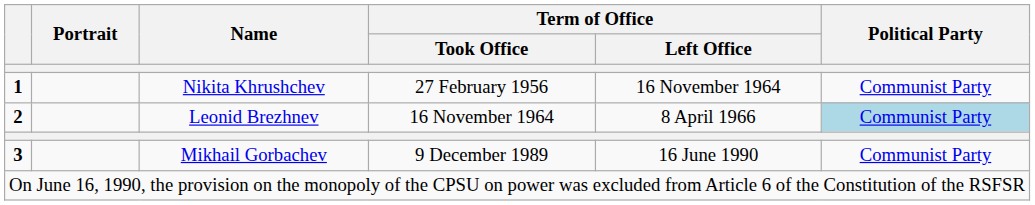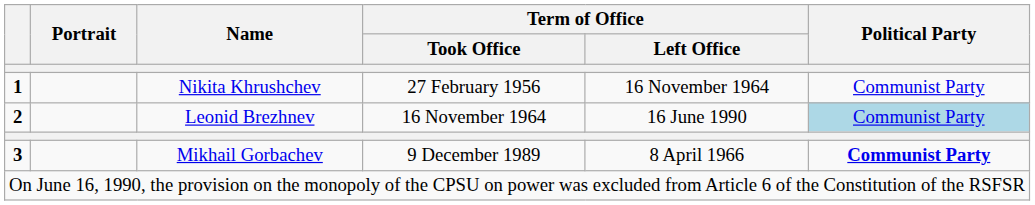Leonid Brezhnev | Term of Office / Left Office: 8 April 1966 -> 16 June 1990
Mikhail Gorbachev | Term of Office / Left Office: 16 June 1990 -> 8 April 1966
Mikhail Gorbachev | Political Party: normal -> bold
